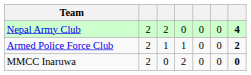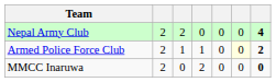Armed Police Force Club | column 6: no background -> lightyellow background
